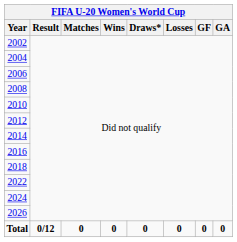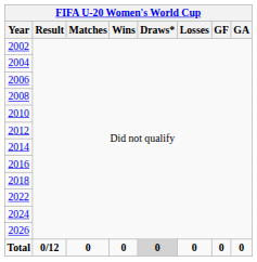Total | Draws*: no background -> lightgrey background
